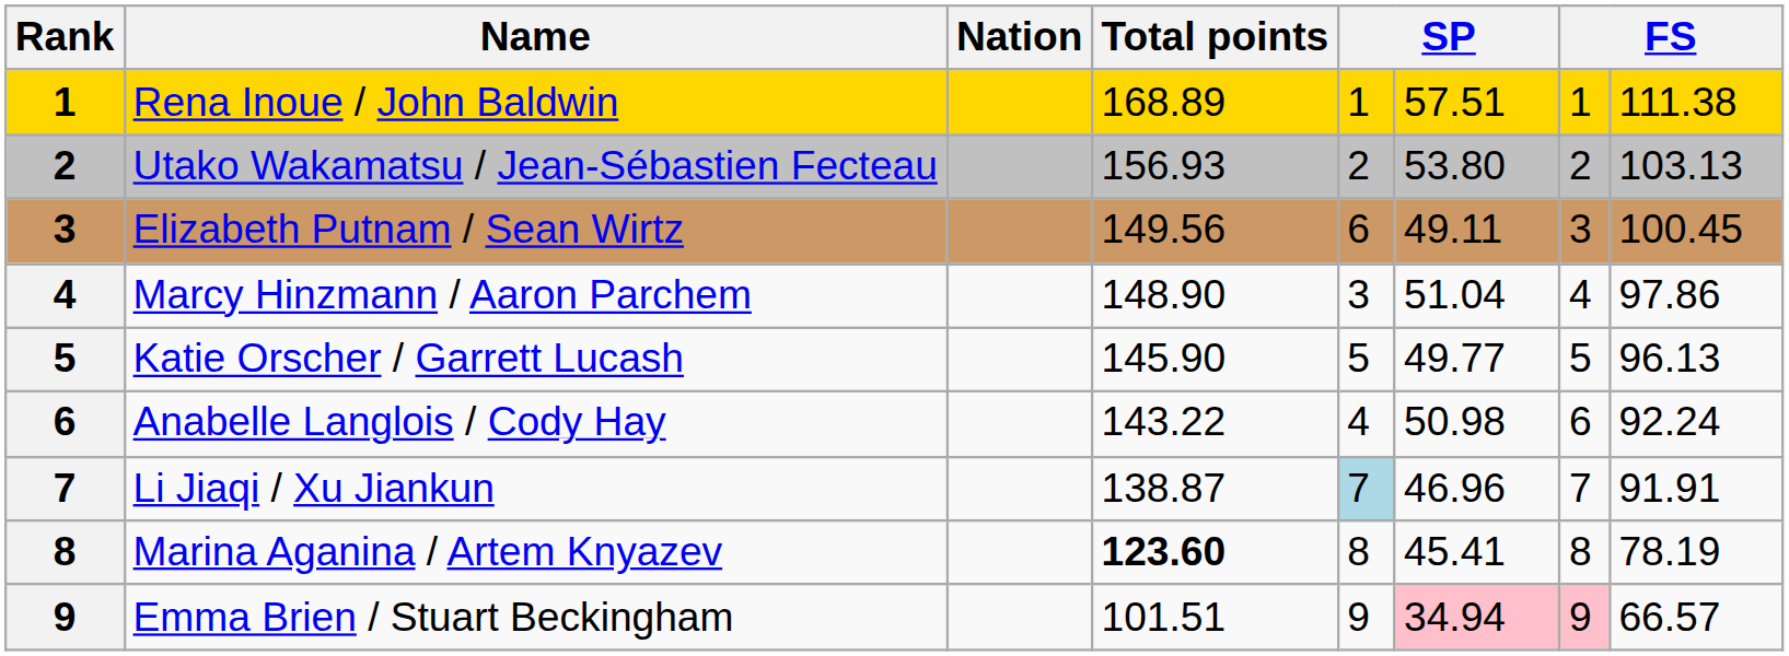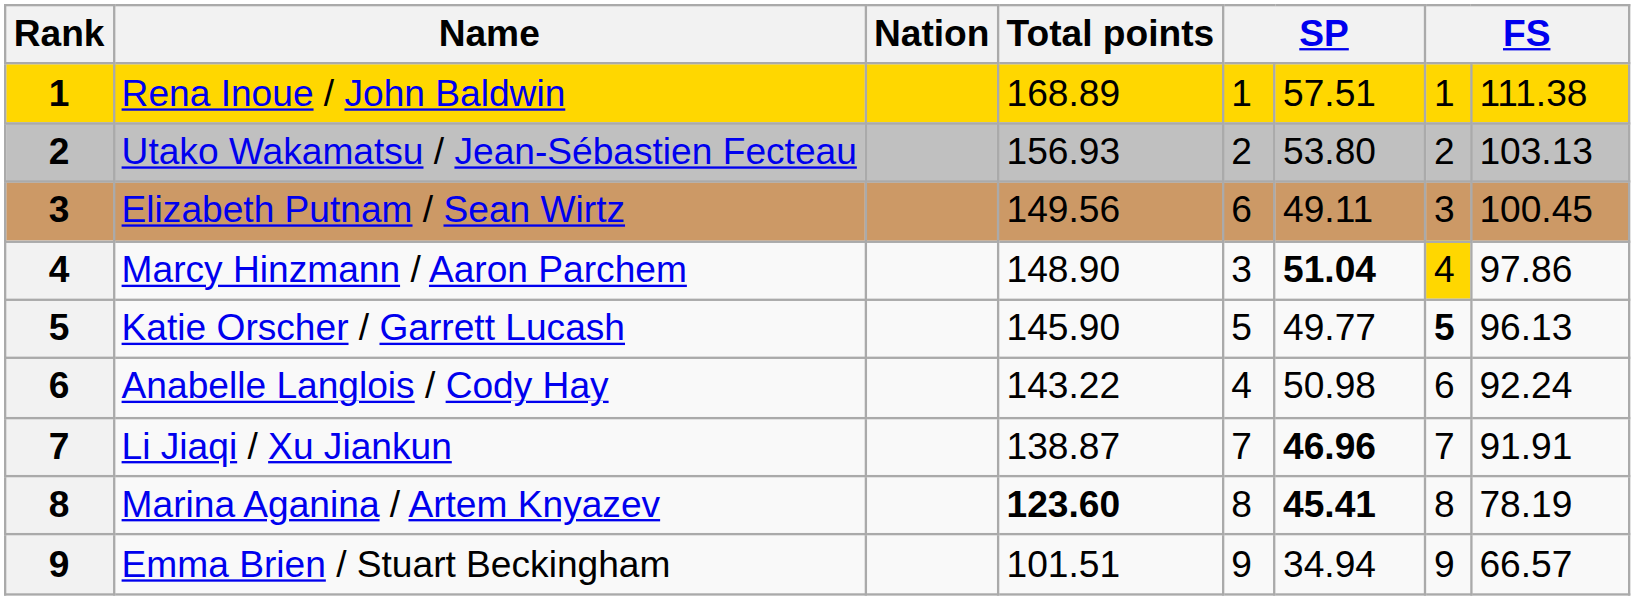Marcy Hinzmann / Aaron Parchem | column 6: normal -> bold
Marcy Hinzmann / Aaron Parchem | column 7: no background -> gold background
Katie Orscher / Garrett Lucash | column 7: normal -> bold
Li Jiaqi / Xu Jiankun | column 5: lightblue background -> no background
Li Jiaqi / Xu Jiankun | column 6: normal -> bold
Marina Aganina / Artem Knyazev | column 6: normal -> bold
Emma Brien / Stuart Beckingham | column 6: pink background -> no background
Emma Brien / Stuart Beckingham | column 7: pink background -> no background
